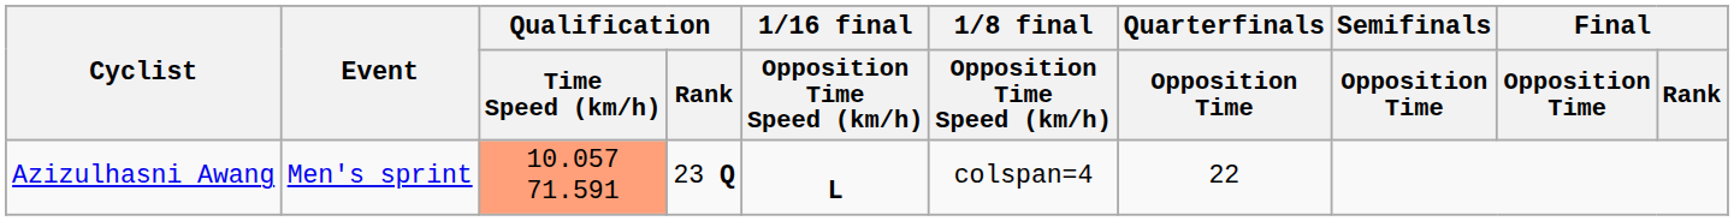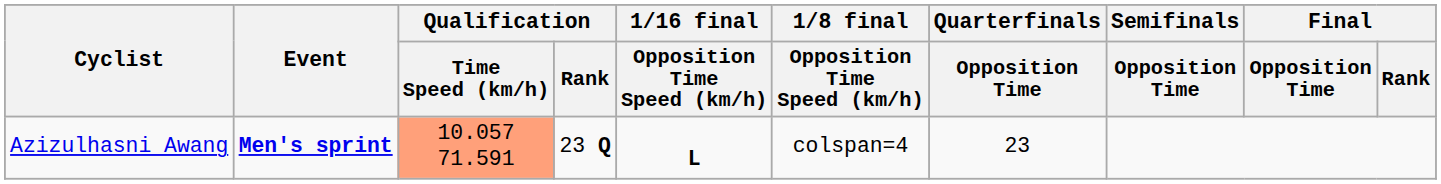Azizulhasni Awang | Event: normal -> bold
Azizulhasni Awang | Quarterfinals / Opposition Time: 22 -> 23
